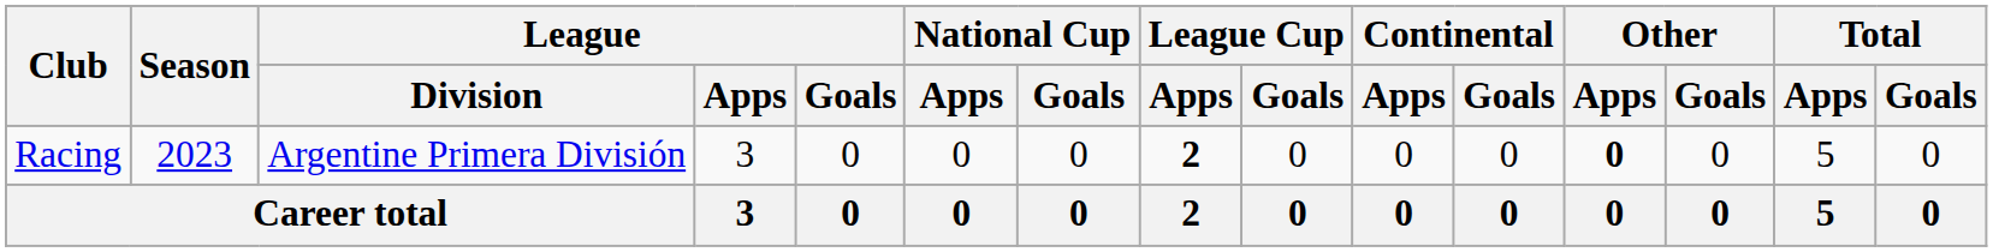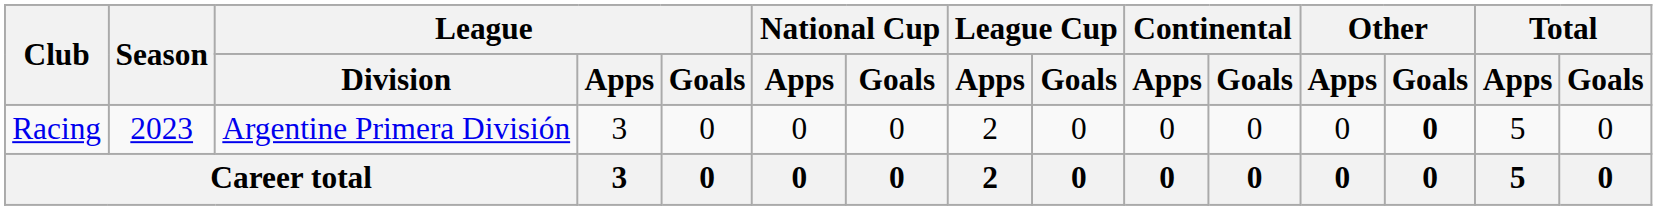Racing | League Cup / Apps: bold -> normal
Racing | Other / Apps: bold -> normal
Racing | Other / Goals: normal -> bold
